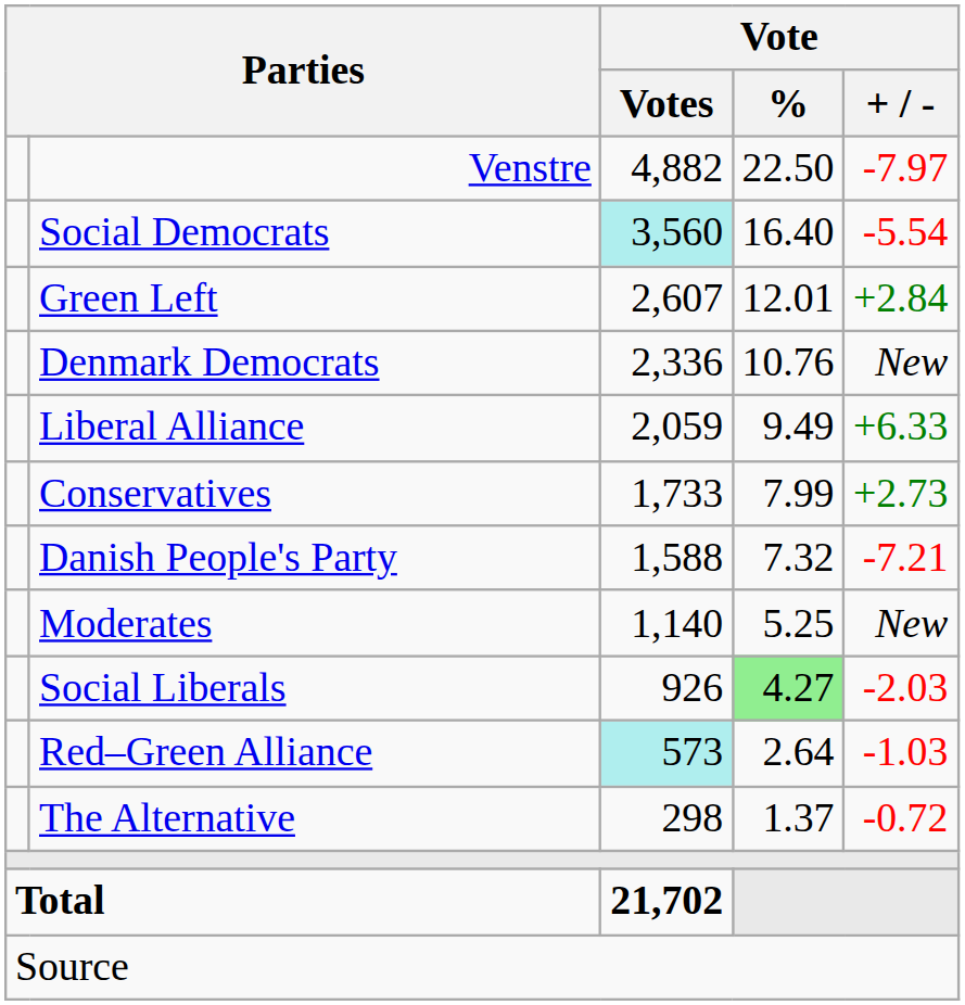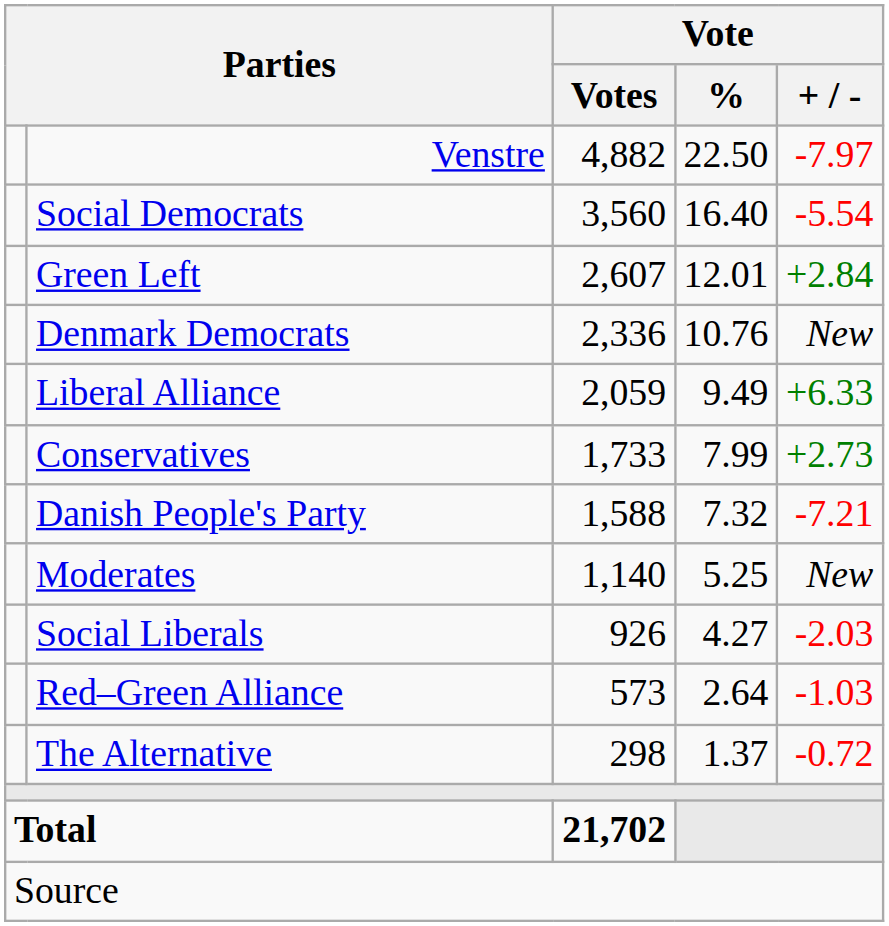Social Democrats | Vote / Votes: paleturquoise background -> no background
Social Liberals | Vote / %: lightgreen background -> no background
Red–Green Alliance | Vote / Votes: paleturquoise background -> no background
